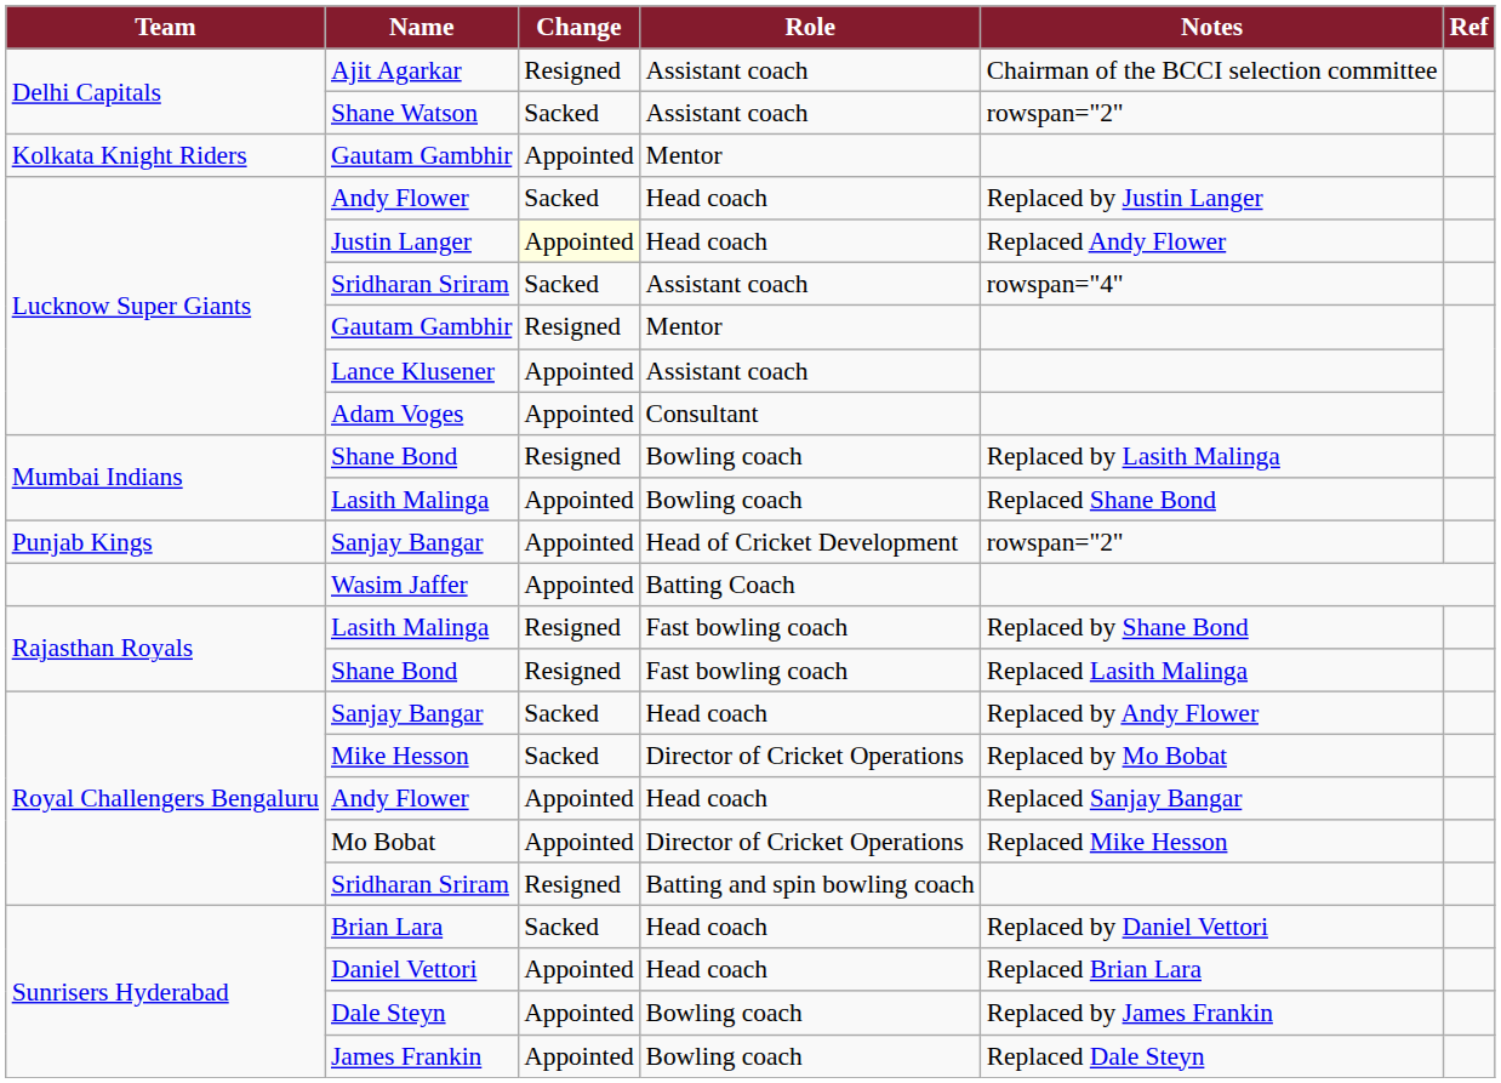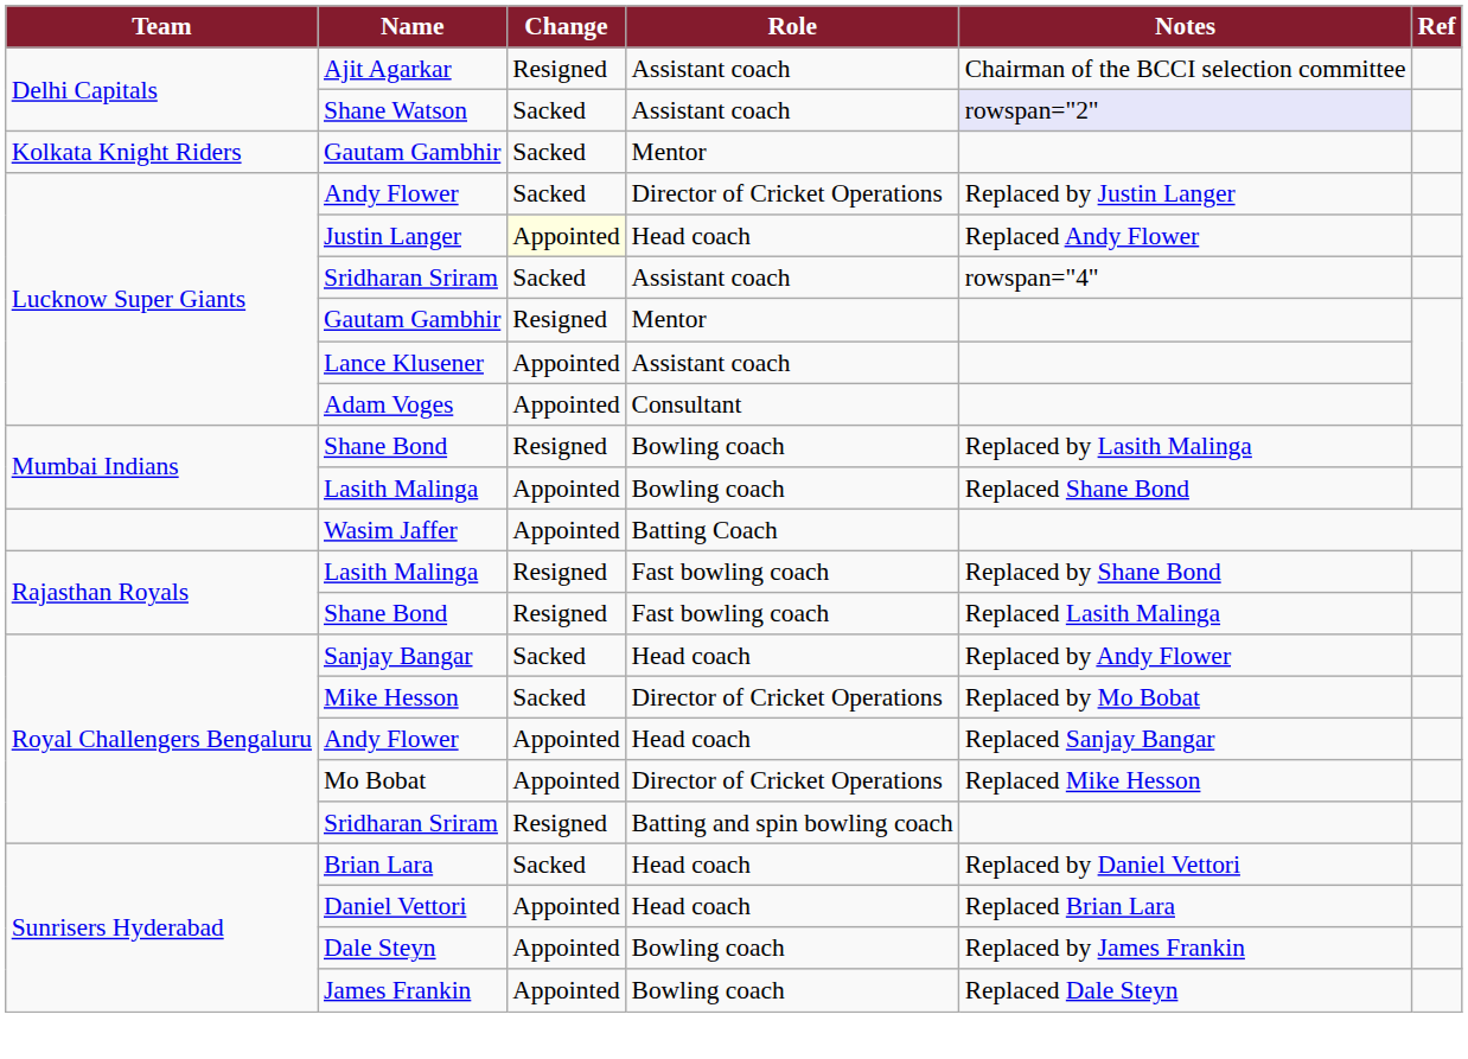Shane Watson | Notes: no background -> lavender background
Kolkata Knight Riders / Gautam Gambhir | Change: Appointed -> Sacked
Lucknow Super Giants / Andy Flower | Role: Head coach -> Director of Cricket Operations
- row: Punjab Kings | Sanjay Bangar | Appointed | Head of Cricket Development | rowspan="2"
